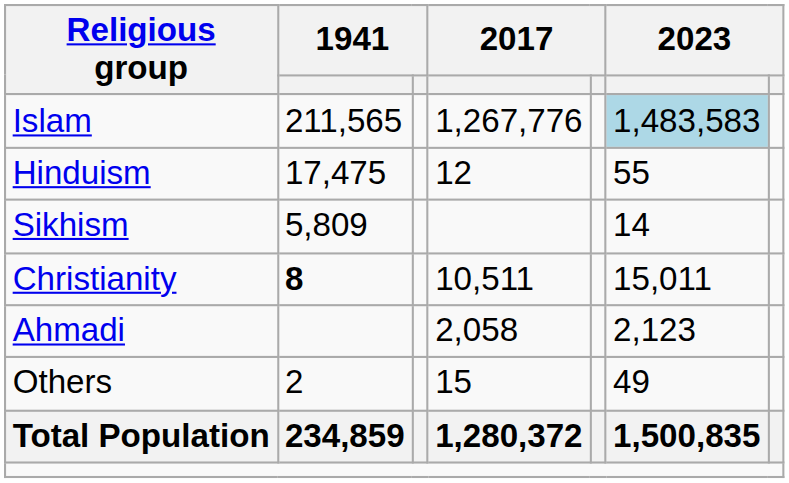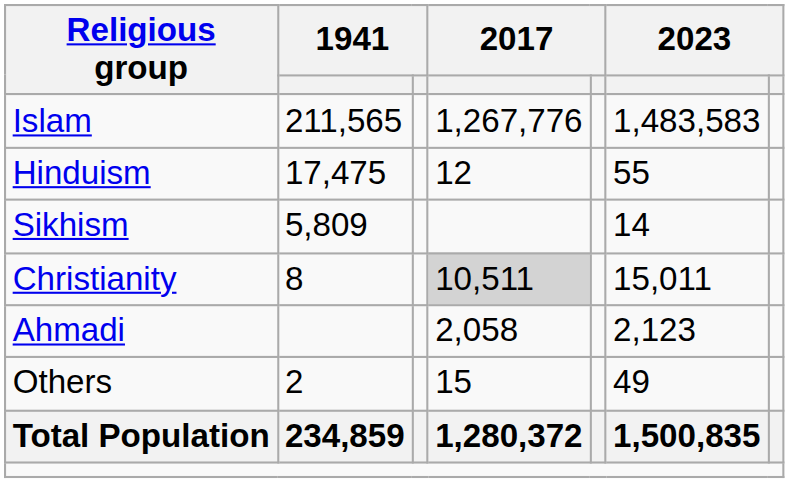Islam | column 6: lightblue background -> no background
Christianity | column 2: bold -> normal
Christianity | column 4: no background -> lightgrey background
